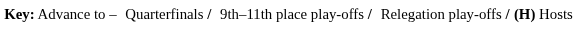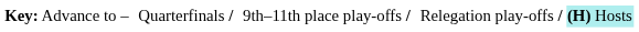Key: Advance to – | column 5: no background -> paleturquoise background
